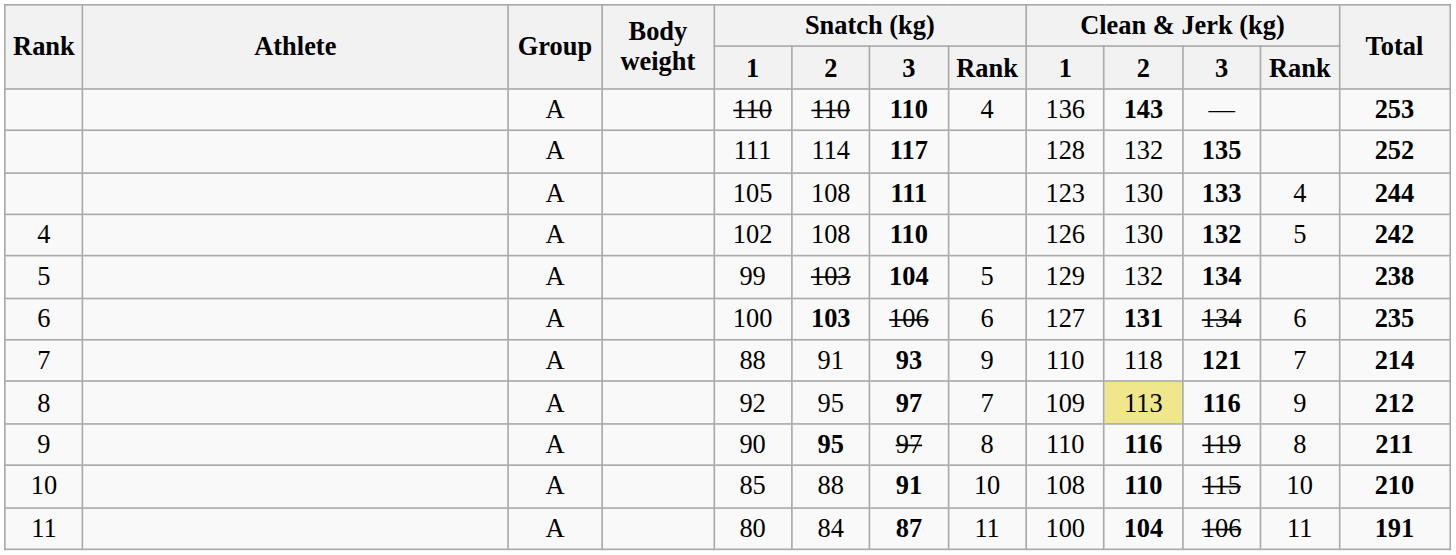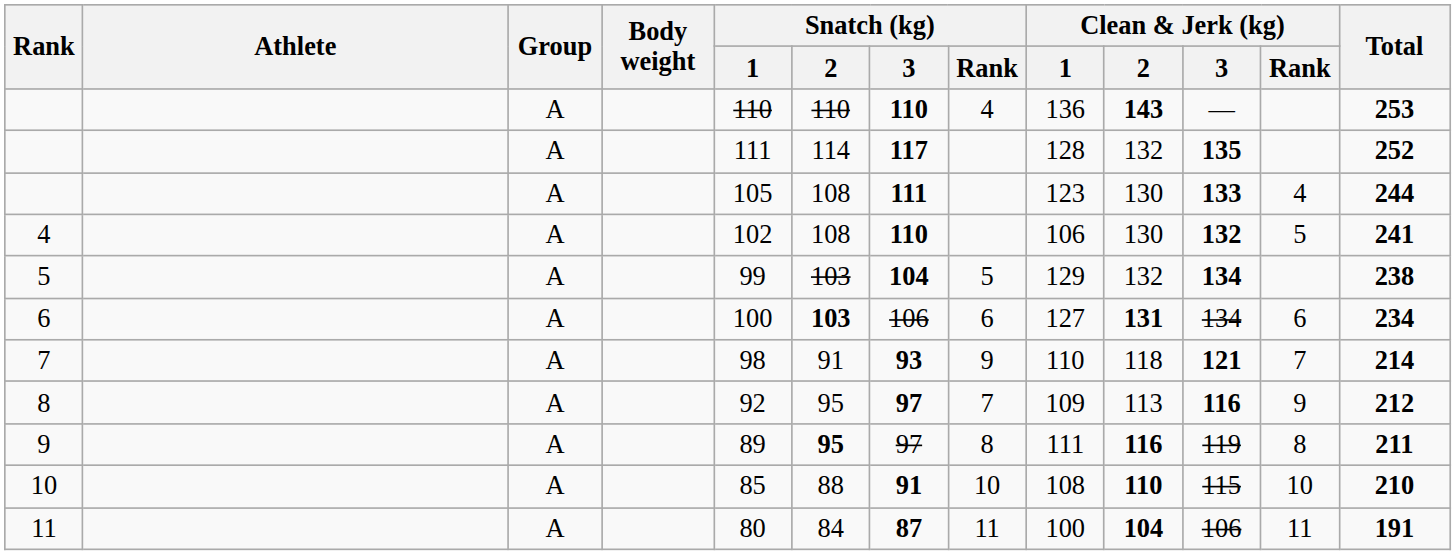row 6 | Clean & Jerk (kg) / 1: 126 -> 106
row 6 | Total: 242 -> 241
row 8 | Total: 235 -> 234
row 9 | Snatch (kg) / 1: 88 -> 98
row 10 | Clean & Jerk (kg) / 2: khaki background -> no background
row 11 | Snatch (kg) / 1: 90 -> 89
row 11 | Clean & Jerk (kg) / 1: 110 -> 111
